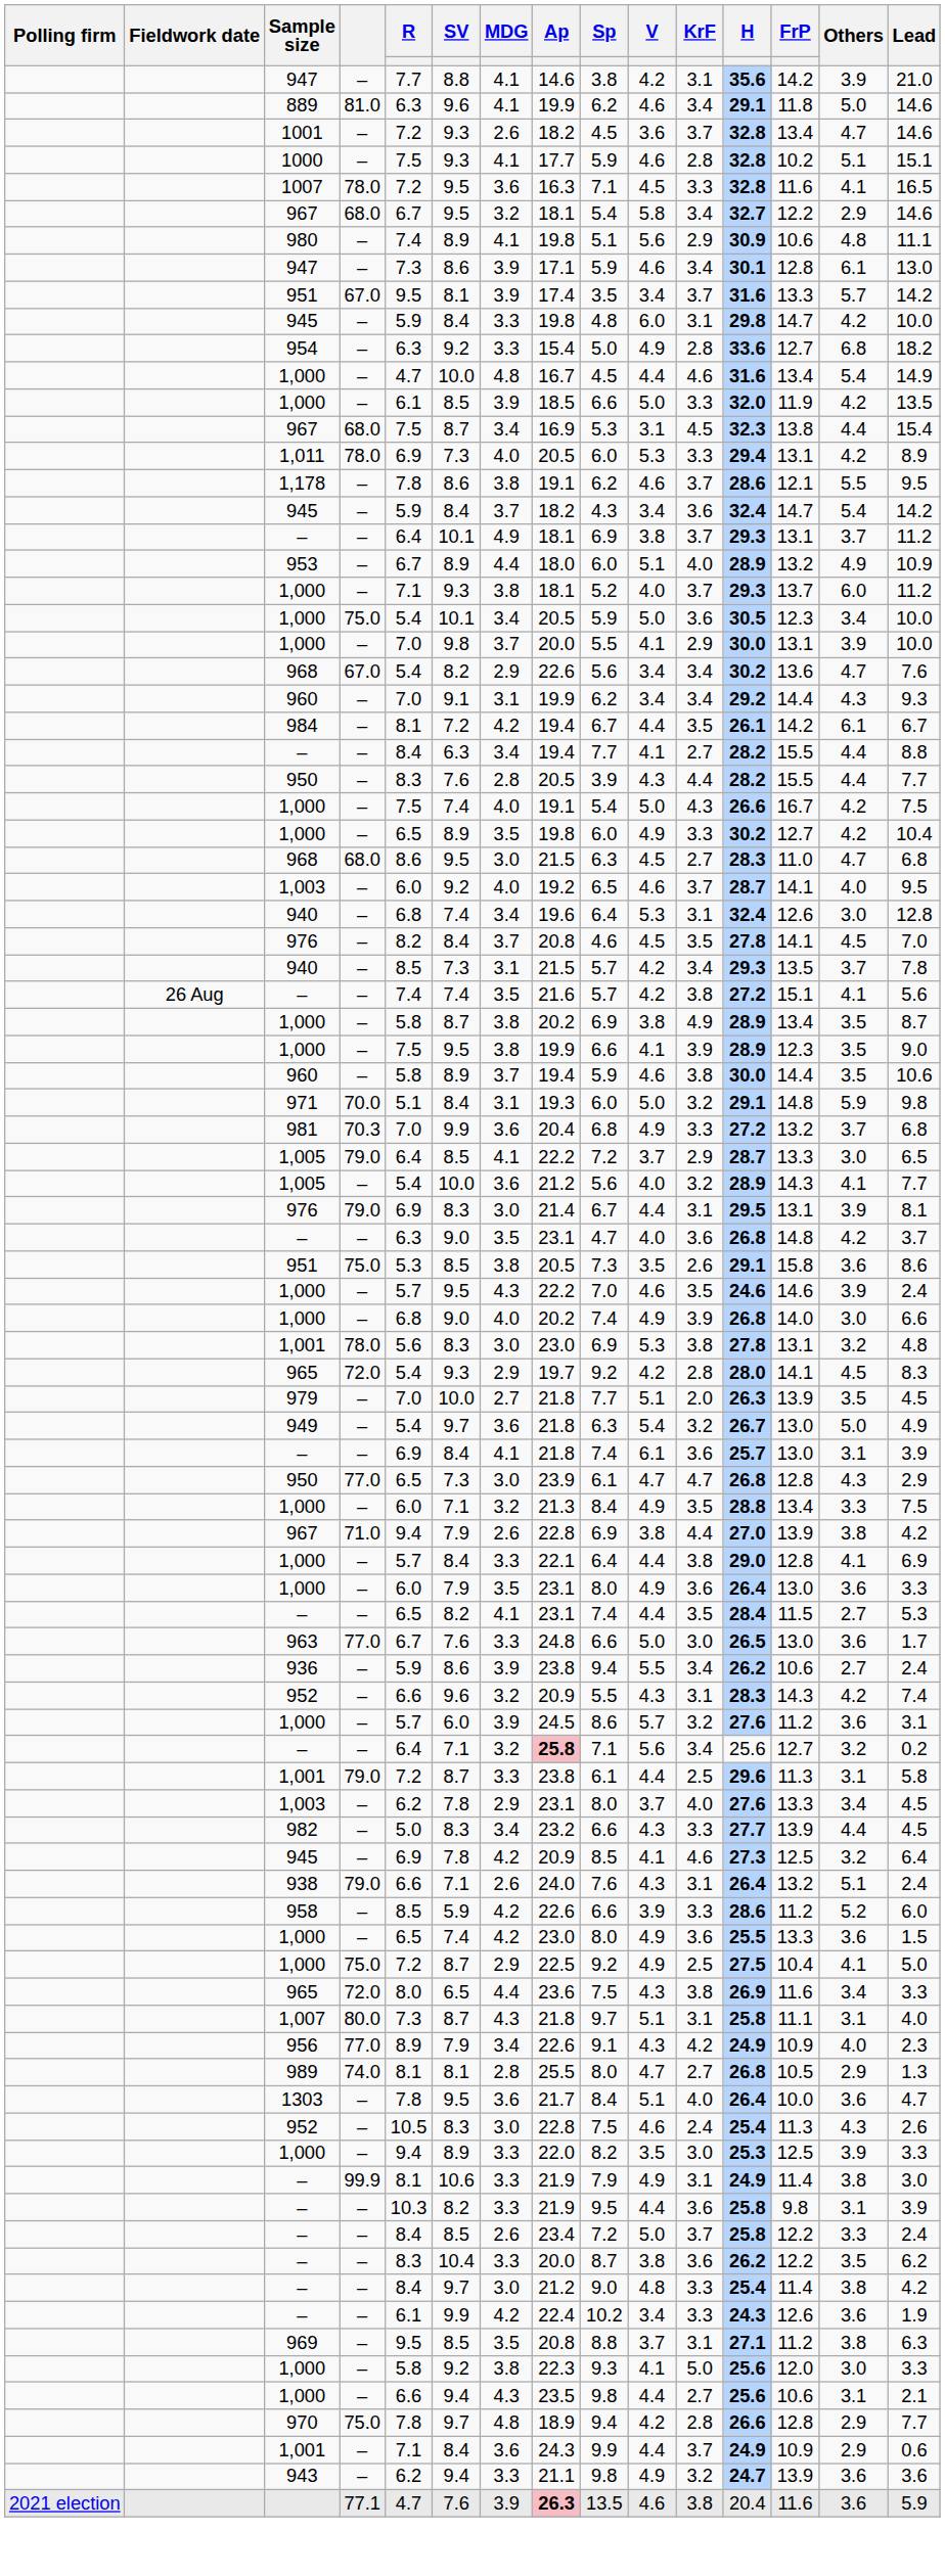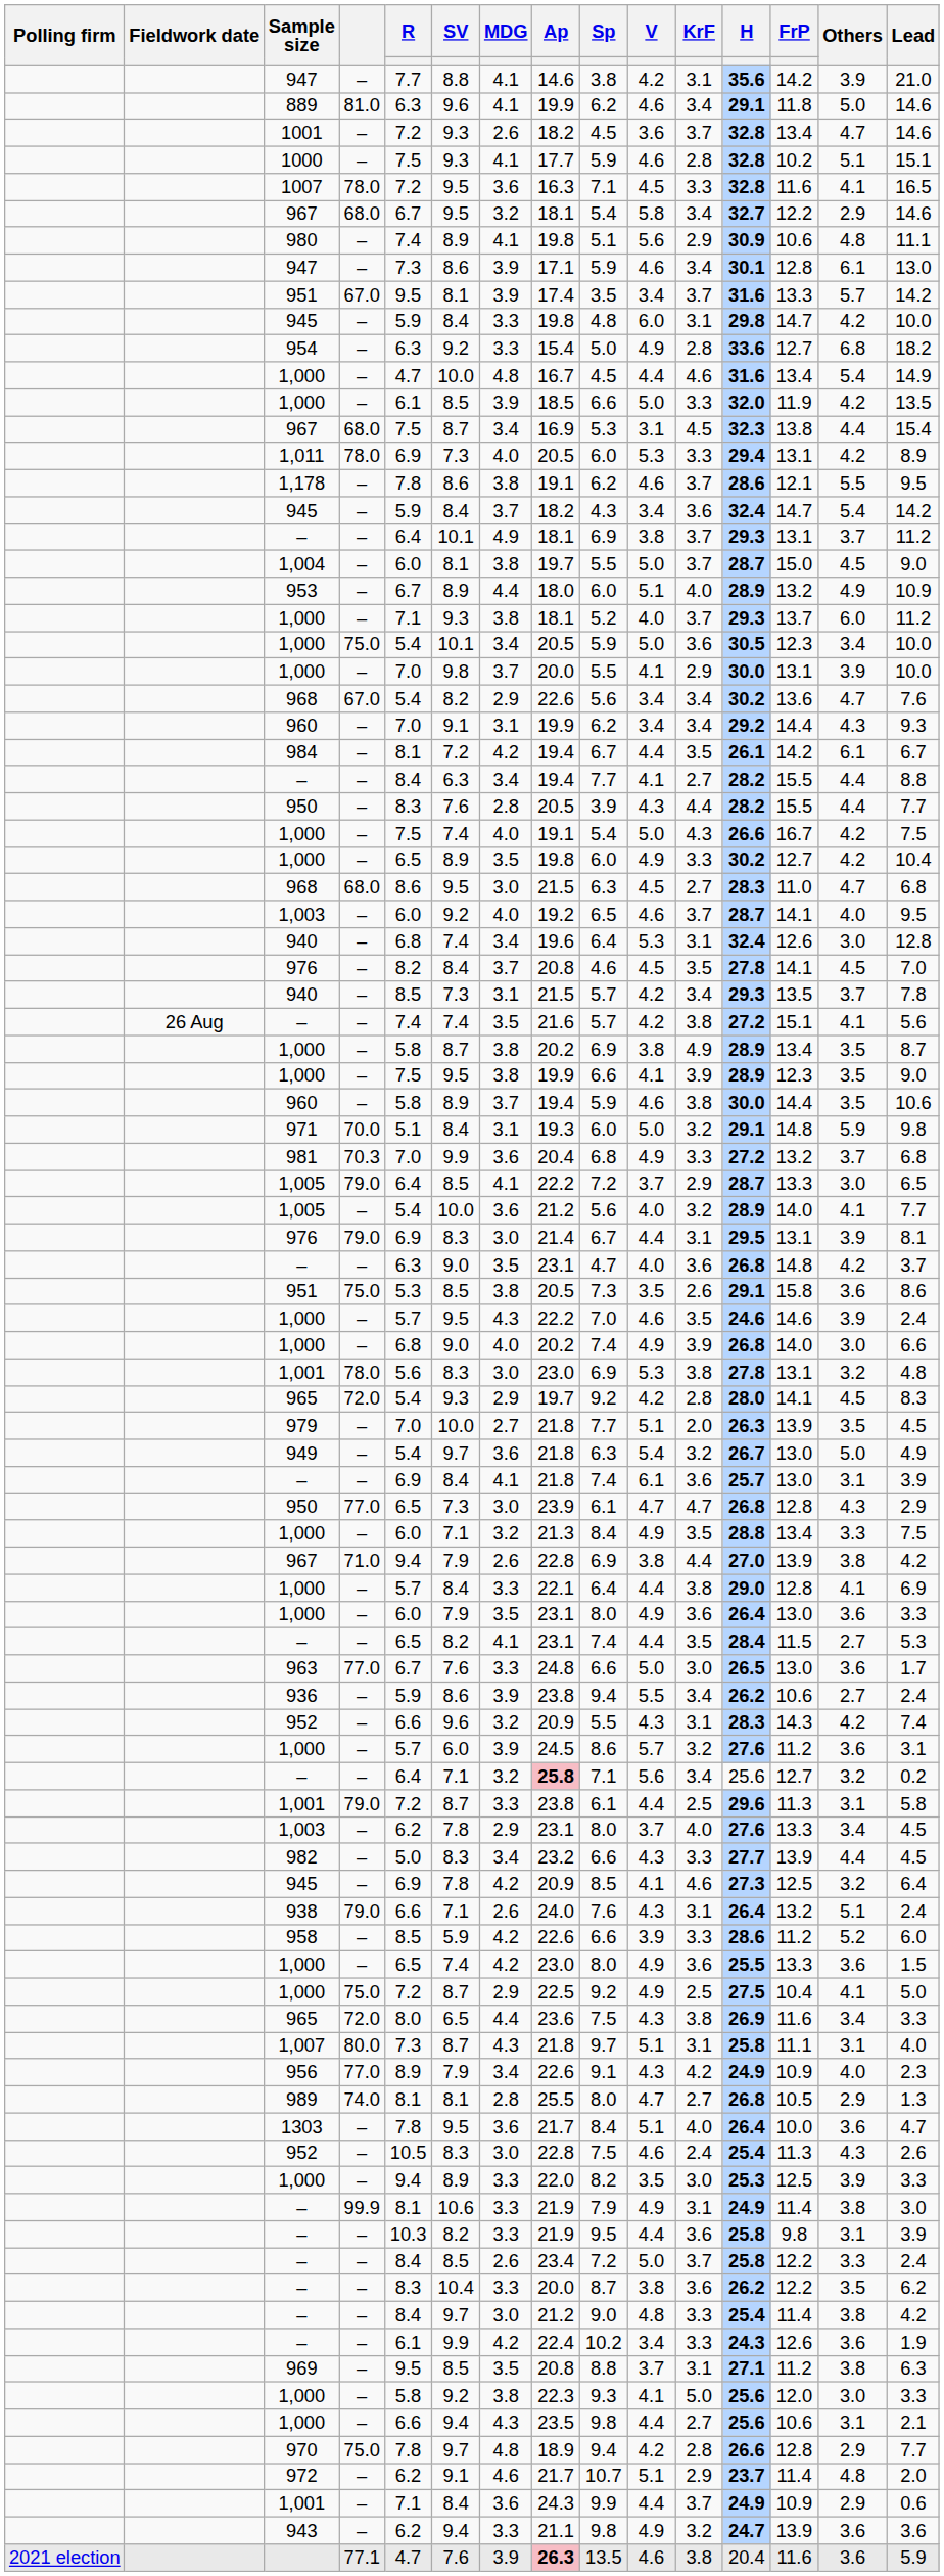+ row: 1,004 | – | 6.0 | 8.1 | 3.8 | 19.7 | 5.5 | 5.0 | 3.7 | 28.7 | 15.0 | 4.5 | 9.0
1,005 / – | FrP: 14.3 -> 14.0
+ row: 972 | – | 6.2 | 9.1 | 4.6 | 21.7 | 10.7 | 5.1 | 2.9 | 23.7 | 11.4 | 4.8 | 2.0
